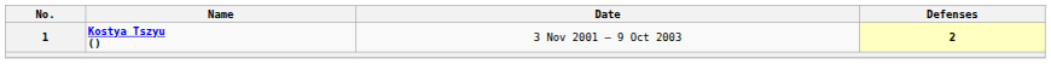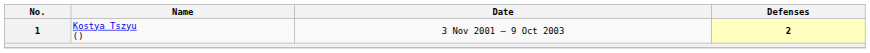1 | Name: bold -> normal
